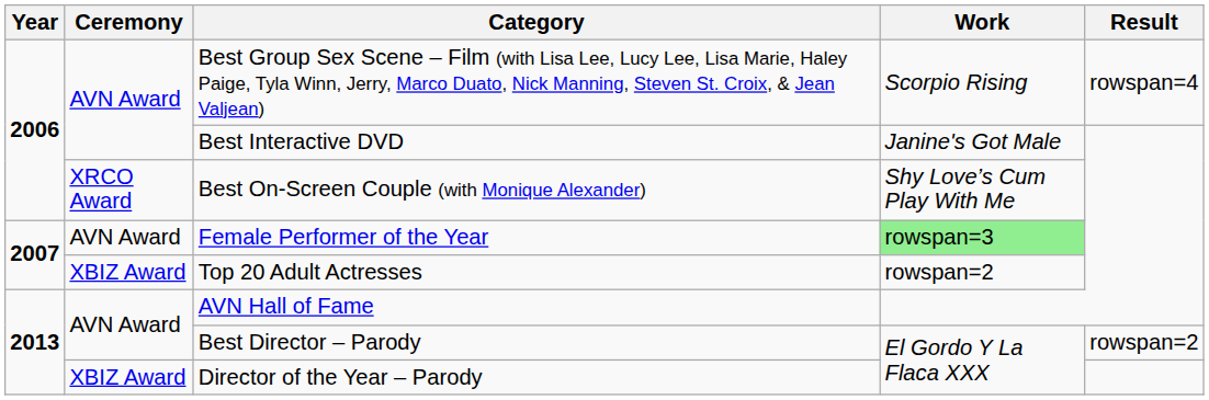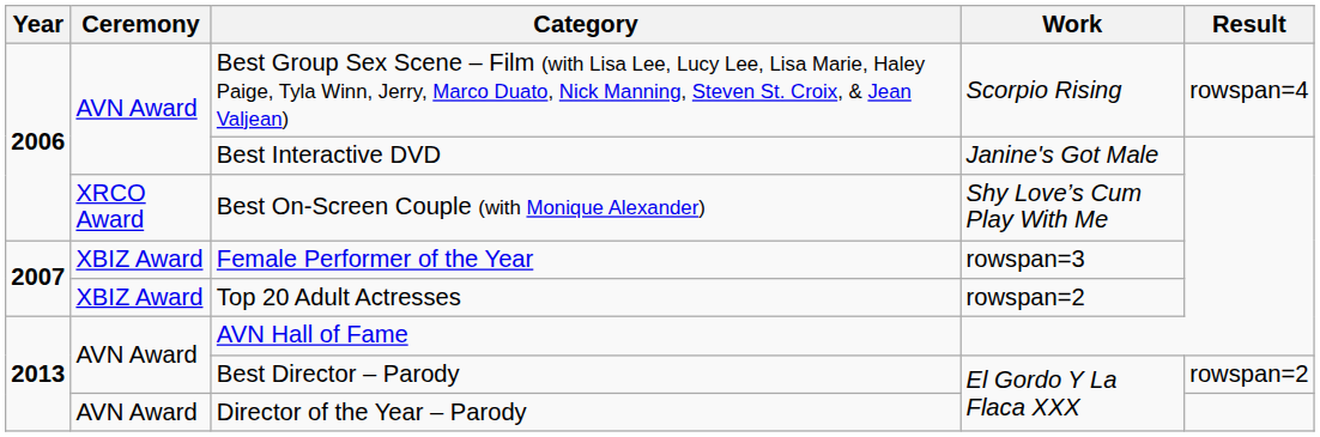Female Performer of the Year | Ceremony: AVN Award -> XBIZ Award
Female Performer of the Year | Work: lightgreen background -> no background
Director of the Year – Parody | Ceremony: XBIZ Award -> AVN Award
